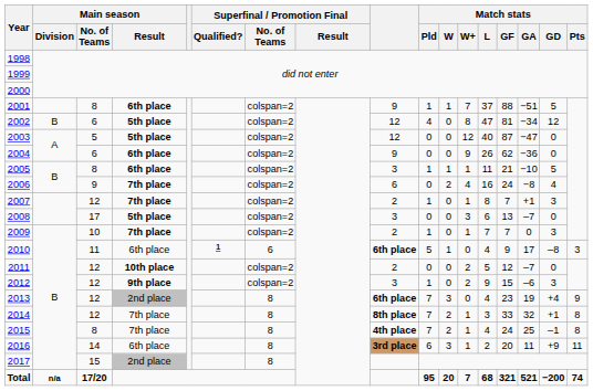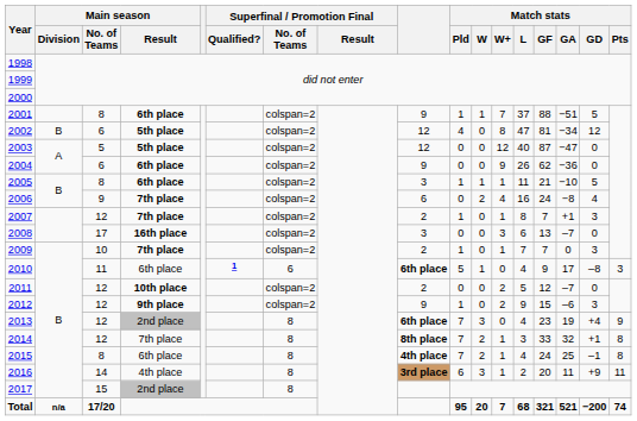2008 | Main season / Result: 5th place -> 16th place
2012 | column 9: 3 -> 9
2015 | Main season / Result: 7th place -> 6th place
2016 | Main season / Result: 6th place -> 4th place
